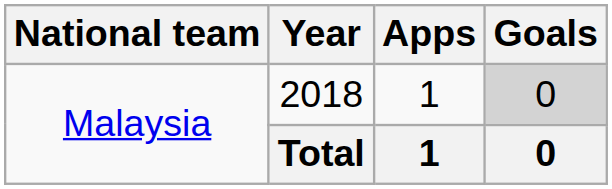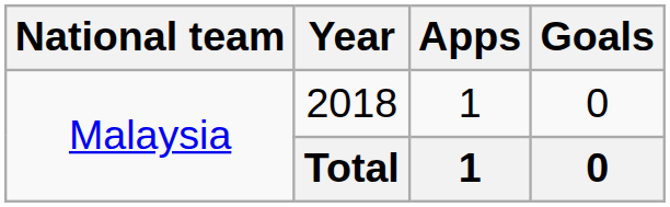Malaysia / 2018 | Goals: lightgrey background -> no background
